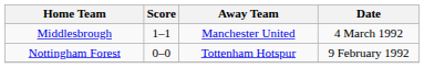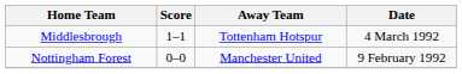Middlesbrough | Away Team: Manchester United -> Tottenham Hotspur
Nottingham Forest | Away Team: Tottenham Hotspur -> Manchester United
